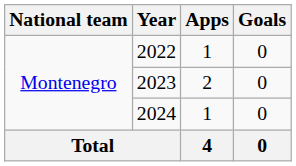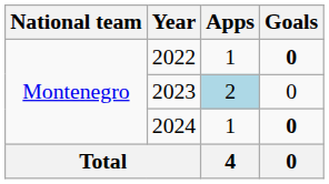2022 | Goals: normal -> bold
2023 | Apps: no background -> lightblue background
2024 | Goals: normal -> bold
